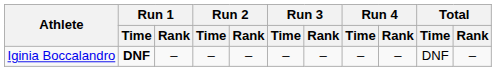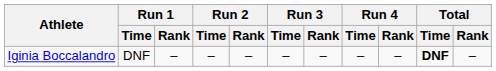Iginia Boccalandro | Run 1 / Time: bold -> normal
Iginia Boccalandro | Total / Time: normal -> bold
